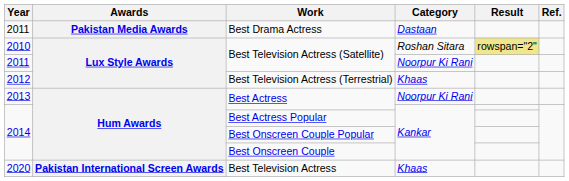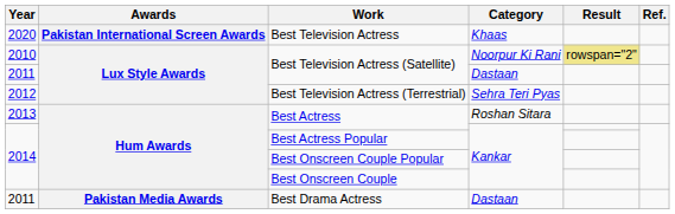rows swapped: Best Drama Actress <-> Best Television Actress
2010 / Best Television Actress (Satellite) | Category: Roshan Sitara -> Noorpur Ki Rani
2011 / Best Television Actress (Satellite) | Category: Noorpur Ki Rani -> Dastaan
Best Television Actress (Terrestrial) | Category: Khaas -> Sehra Teri Pyas
2013 / Best Actress | Category: Noorpur Ki Rani -> Roshan Sitara
